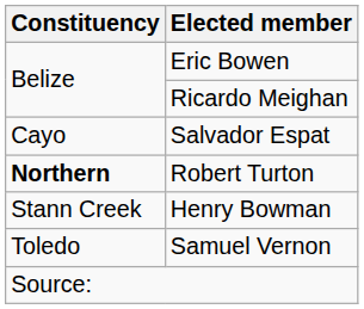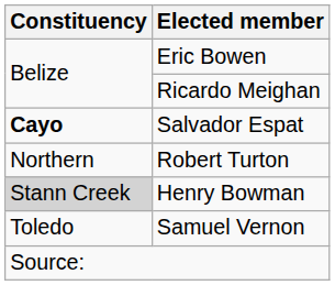Salvador Espat | Constituency: normal -> bold
Robert Turton | Constituency: bold -> normal
Henry Bowman | Constituency: no background -> lightgrey background
